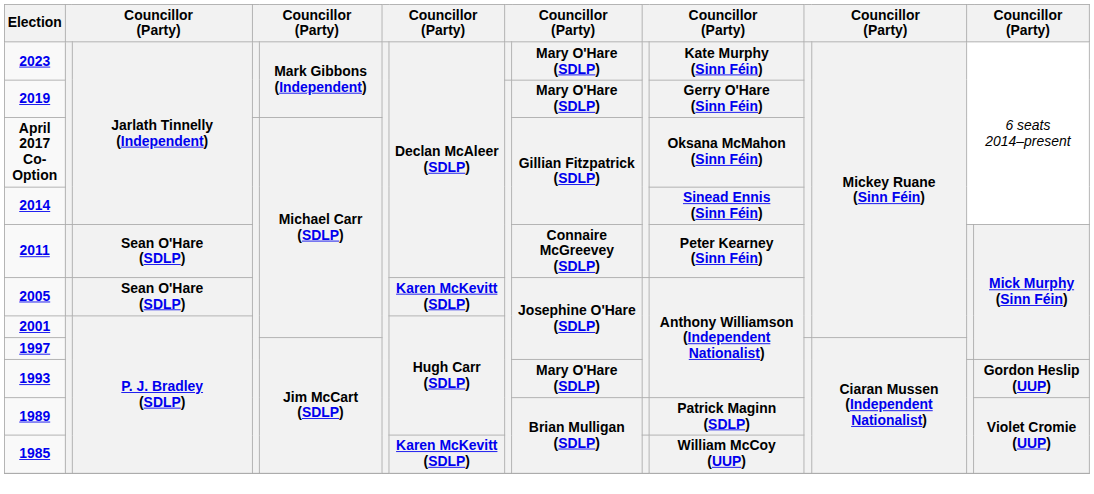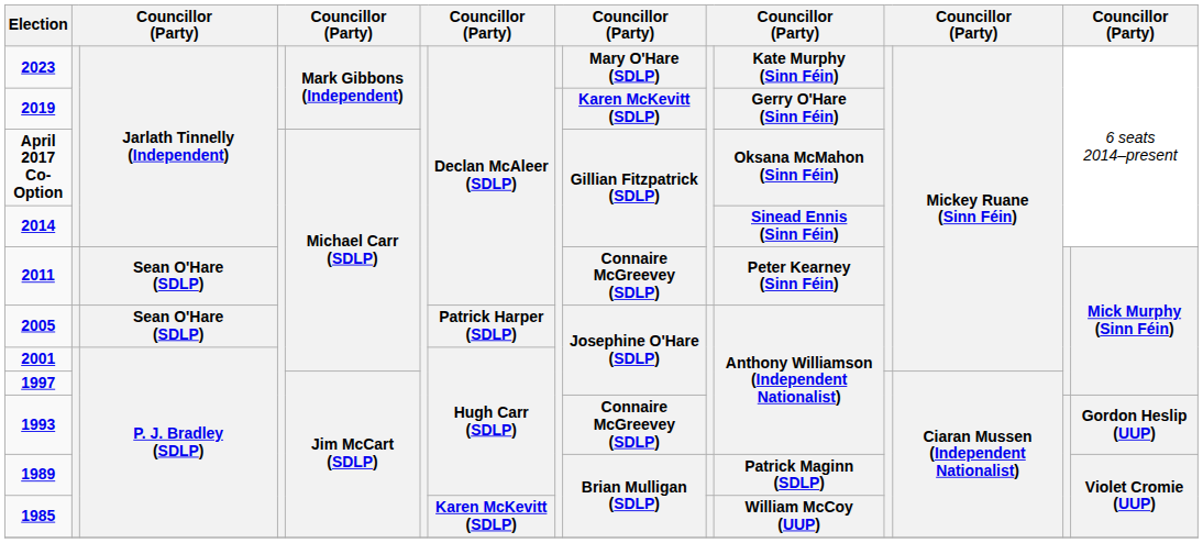2019 | column 9: Mary O'Hare (SDLP) -> Karen McKevitt (SDLP)
2005 | column 7: Karen McKevitt (SDLP) -> Patrick Harper (SDLP)
1993 | column 9: Mary O'Hare (SDLP) -> Connaire McGreevey (SDLP)
